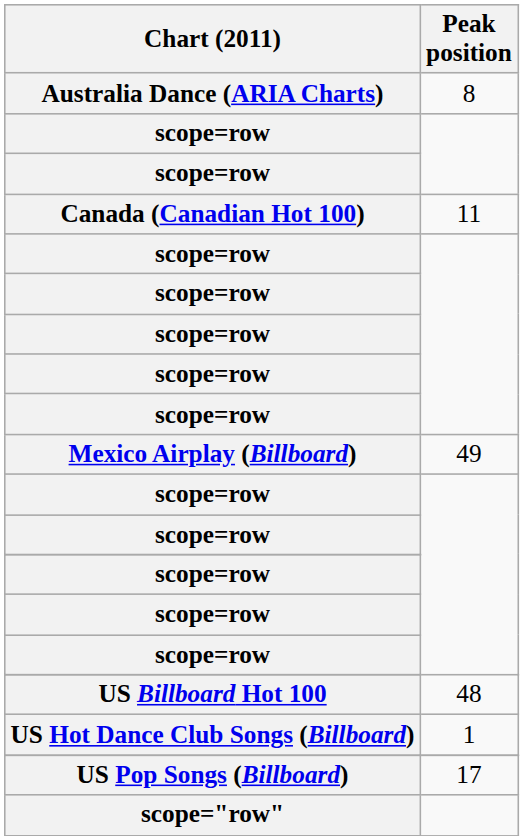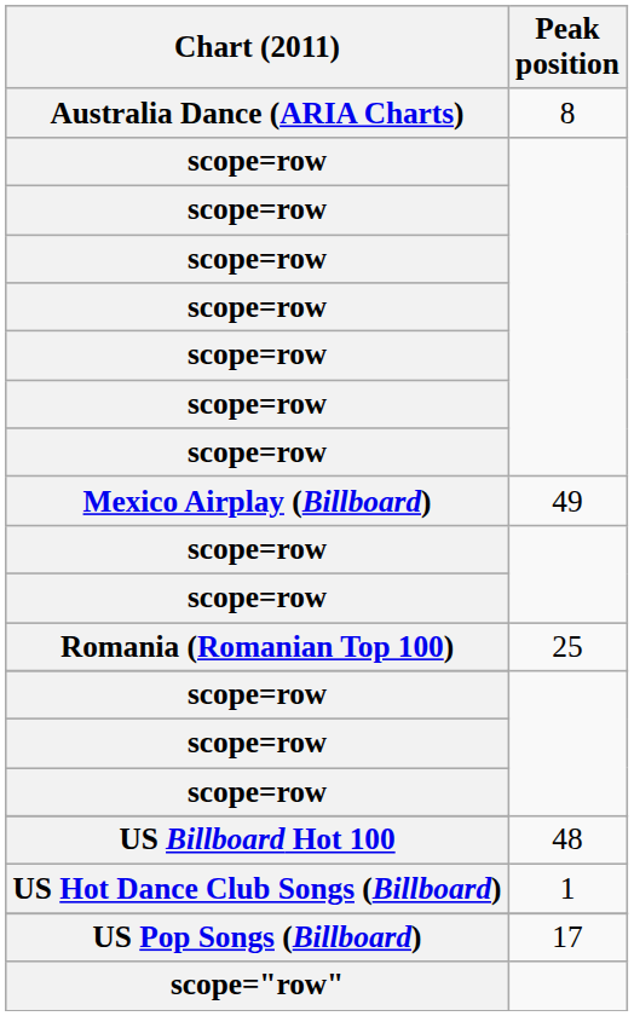- row: Canada (Canadian Hot 100) | 11
+ row: Romania (Romanian Top 100) | 25
